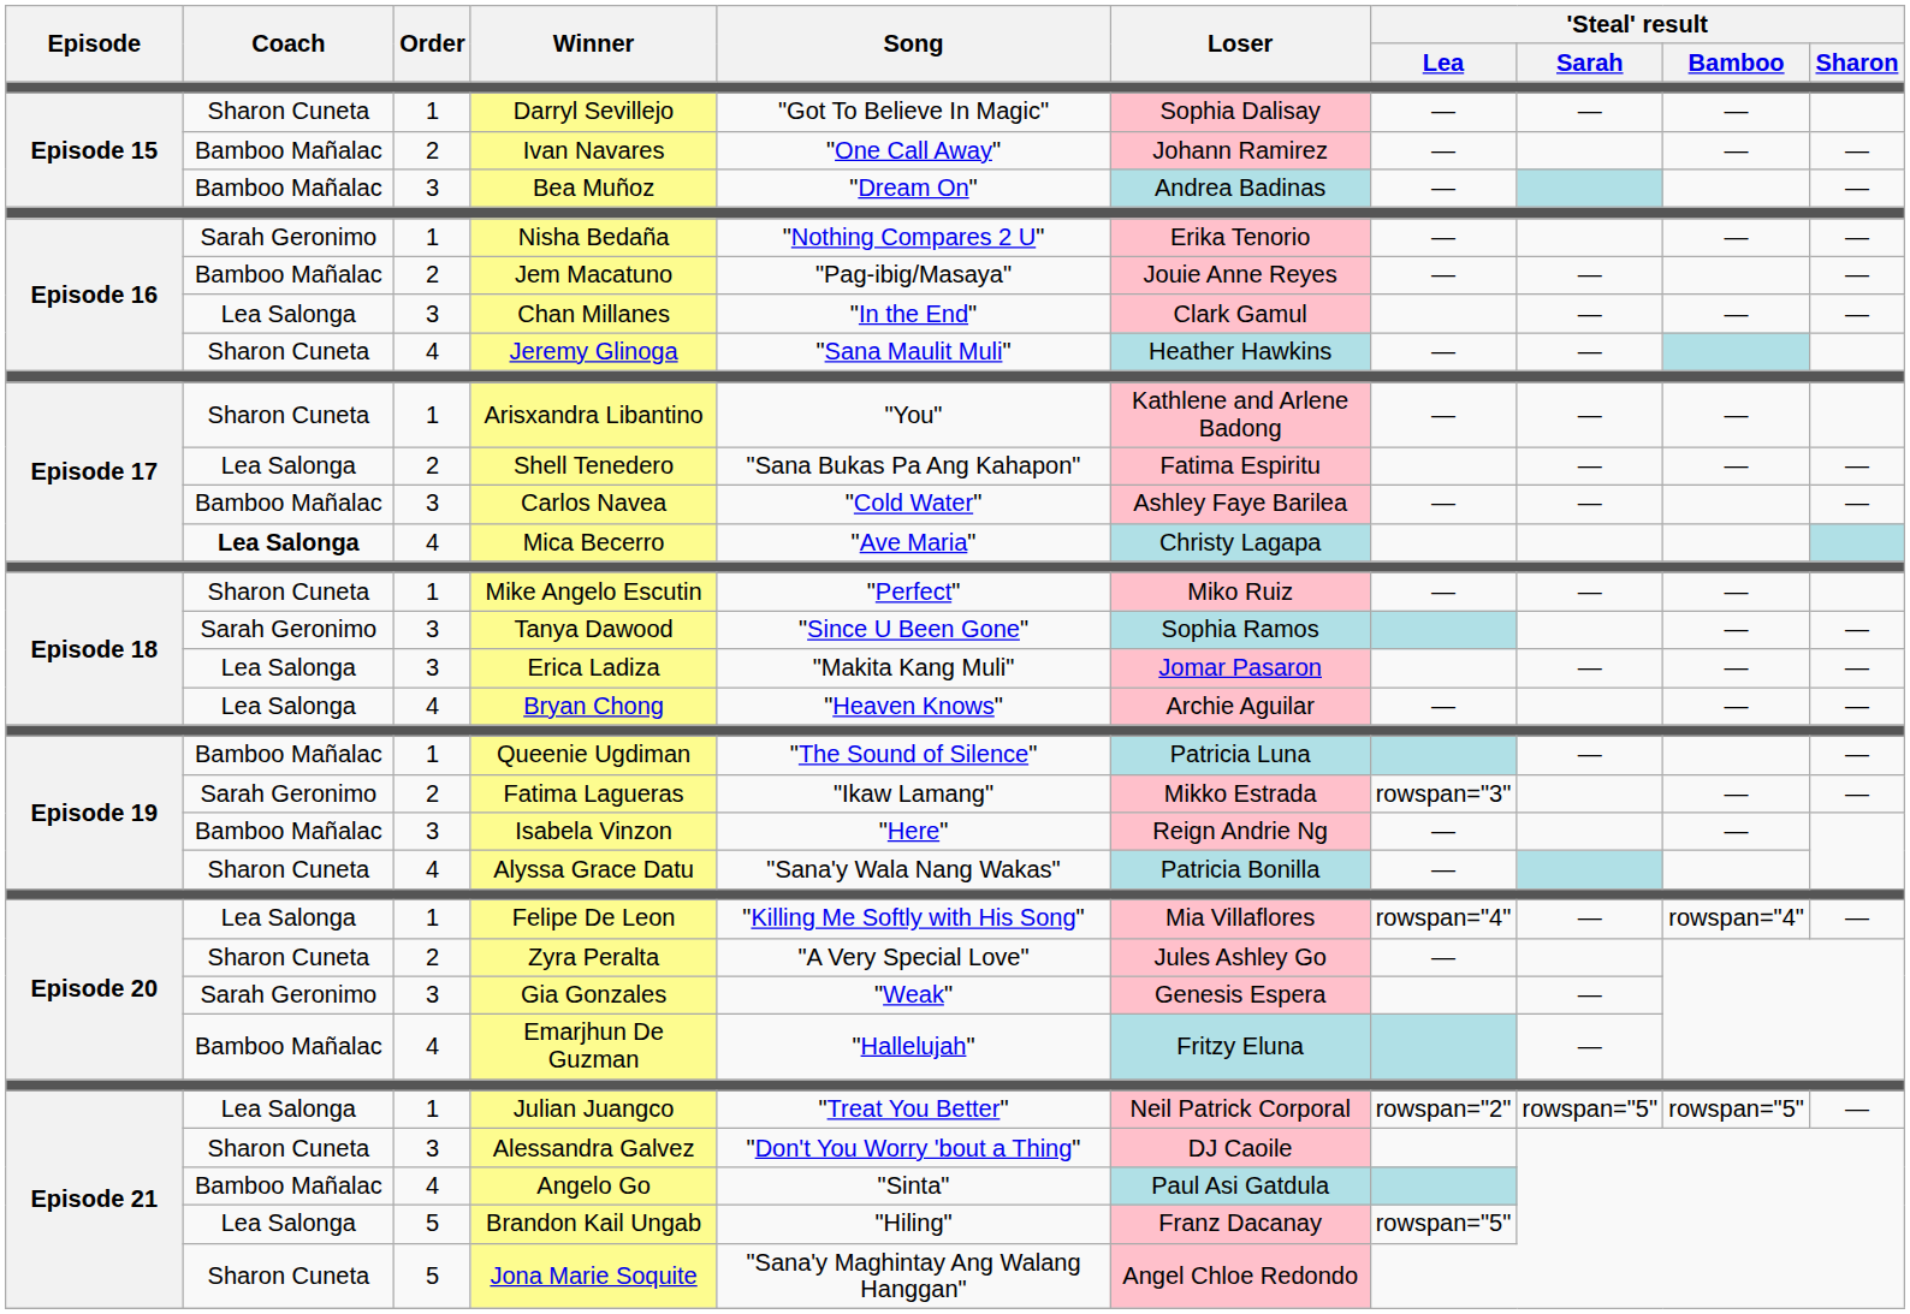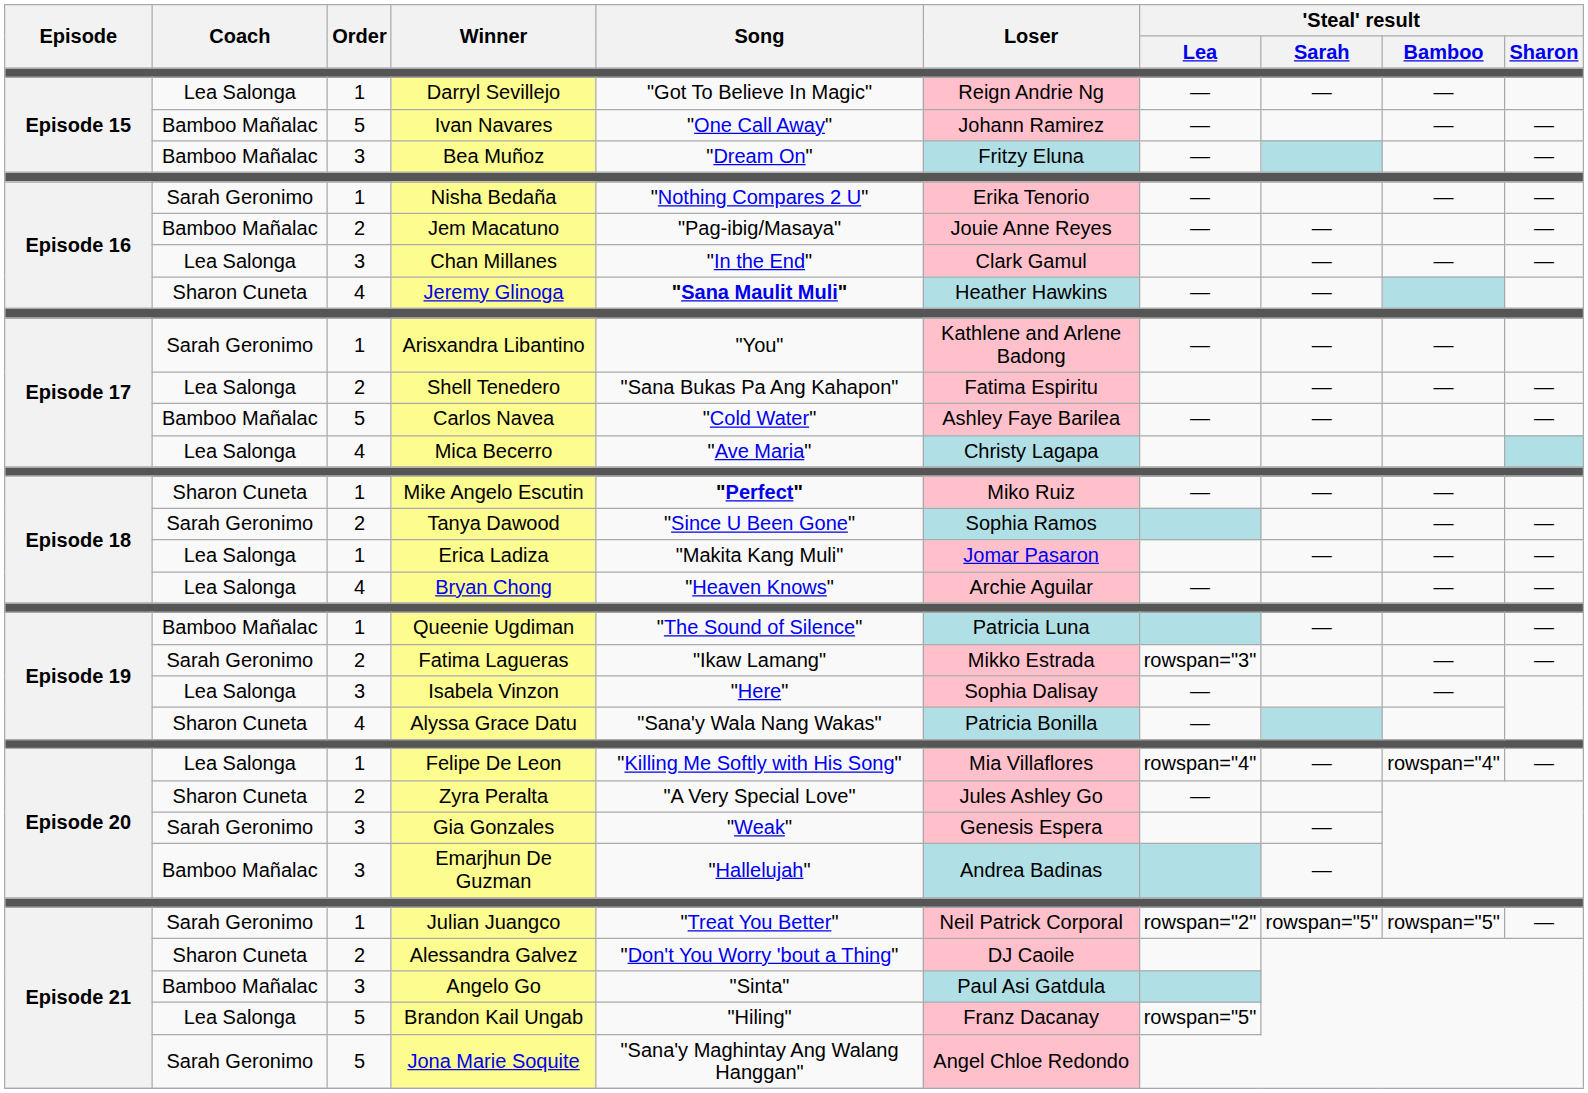Darryl Sevillejo | Coach: Sharon Cuneta -> Lea Salonga
Darryl Sevillejo | Loser: Sophia Dalisay -> Reign Andrie Ng
Ivan Navares | Order: 2 -> 5
Bea Muñoz | Loser: Andrea Badinas -> Fritzy Eluna
Jeremy Glinoga | Song: normal -> bold
Arisxandra Libantino | Coach: Sharon Cuneta -> Sarah Geronimo
Carlos Navea | Order: 3 -> 5
Mica Becerro | Coach: bold -> normal
Mike Angelo Escutin | Song: normal -> bold
Tanya Dawood | Order: 3 -> 2
Erica Ladiza | Order: 3 -> 1
Isabela Vinzon | Coach: Bamboo Mañalac -> Lea Salonga
Isabela Vinzon | Loser: Reign Andrie Ng -> Sophia Dalisay
Emarjhun De Guzman | Order: 4 -> 3
Emarjhun De Guzman | Loser: Fritzy Eluna -> Andrea Badinas
Julian Juangco | Coach: Lea Salonga -> Sarah Geronimo
Alessandra Galvez | Order: 3 -> 2
Angelo Go | Order: 4 -> 3
Jona Marie Soquite | Coach: Sharon Cuneta -> Sarah Geronimo
